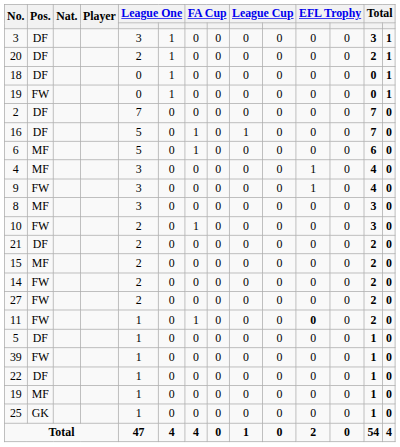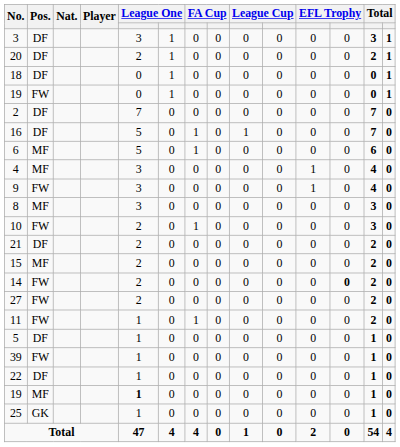14 | column 12: normal -> bold
11 | column 11: bold -> normal
19 / MF | column 5: normal -> bold
